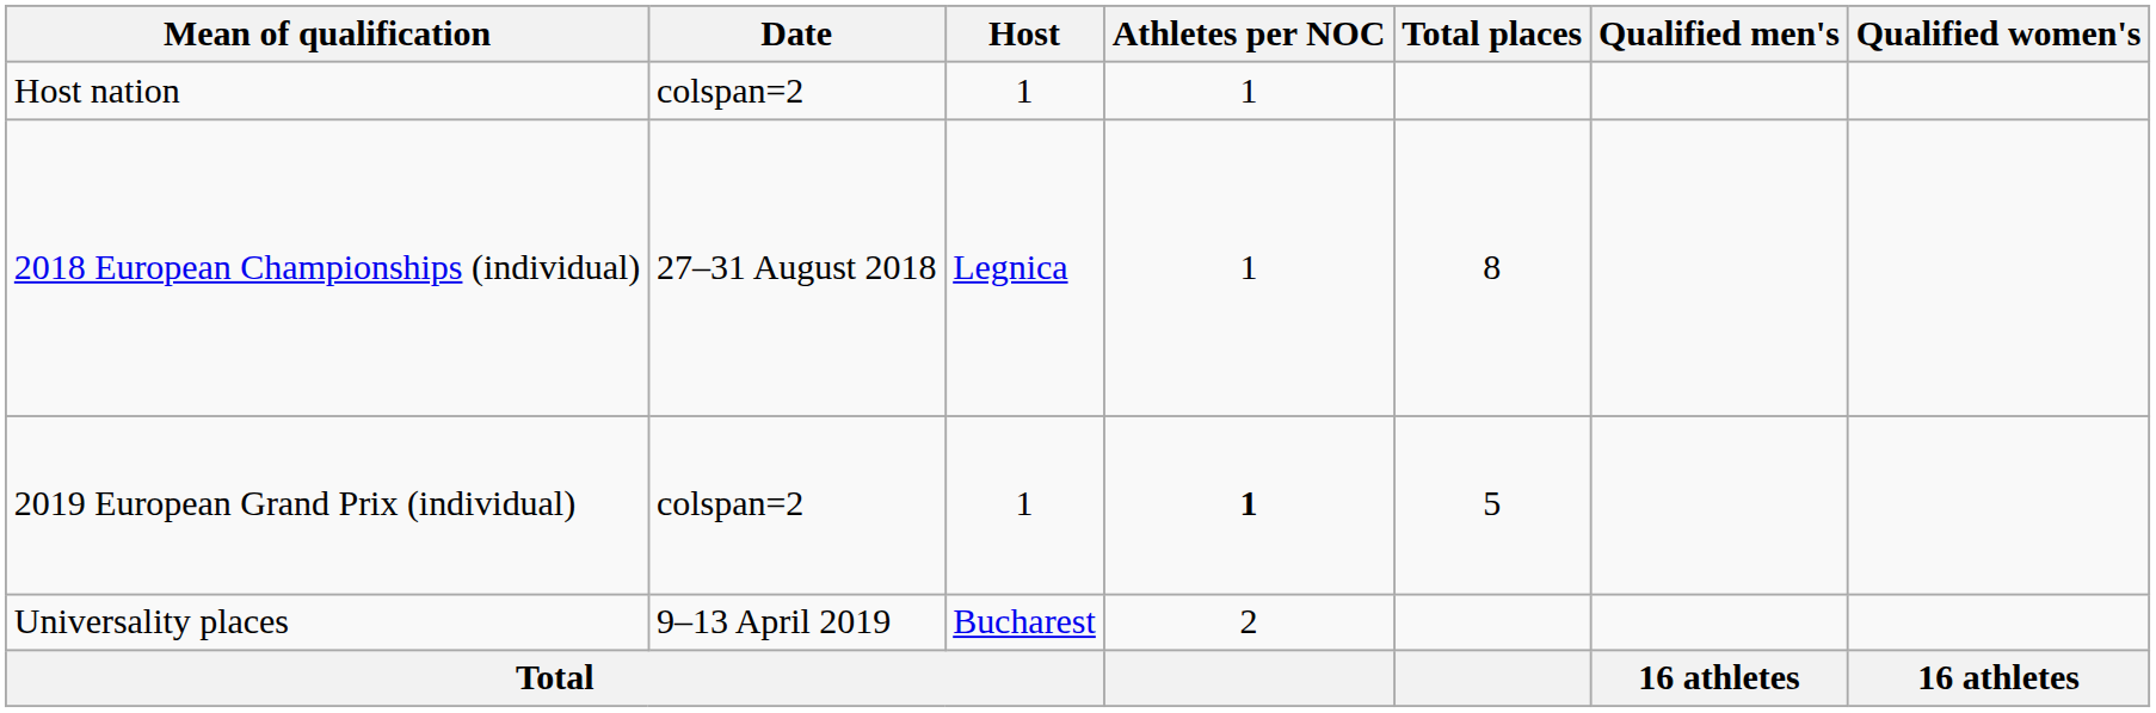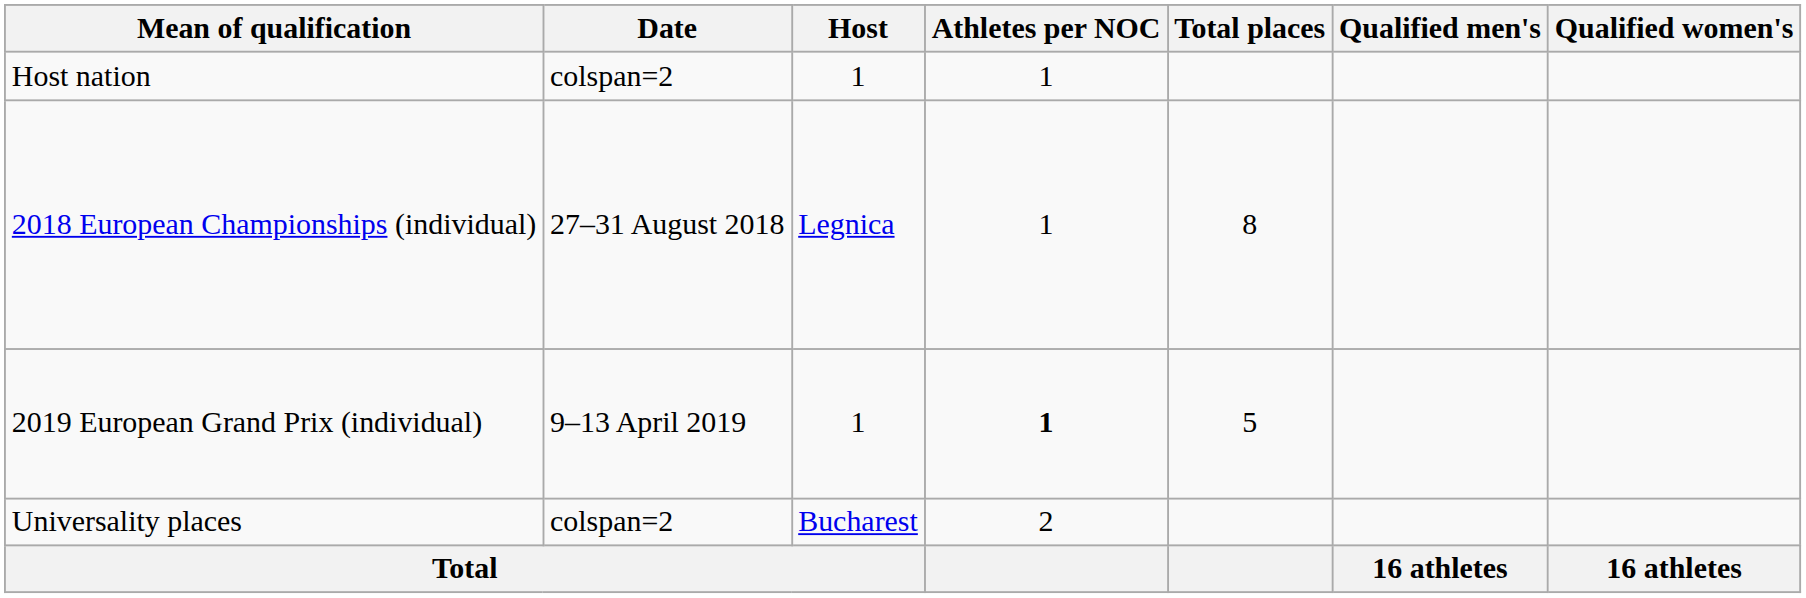2019 European Grand Prix (individual) | Date: colspan=2 -> 9–13 April 2019
Universality places | Date: 9–13 April 2019 -> colspan=2
